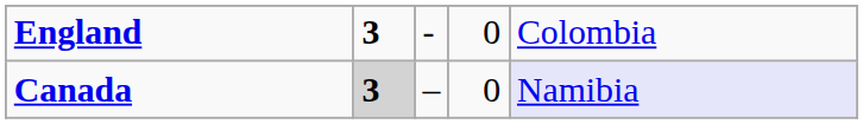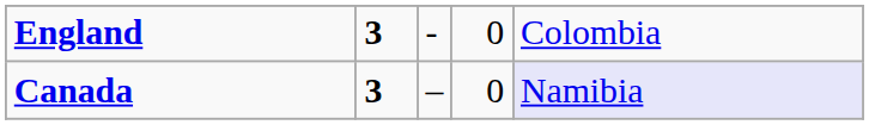Canada | column 2: lightgrey background -> no background
